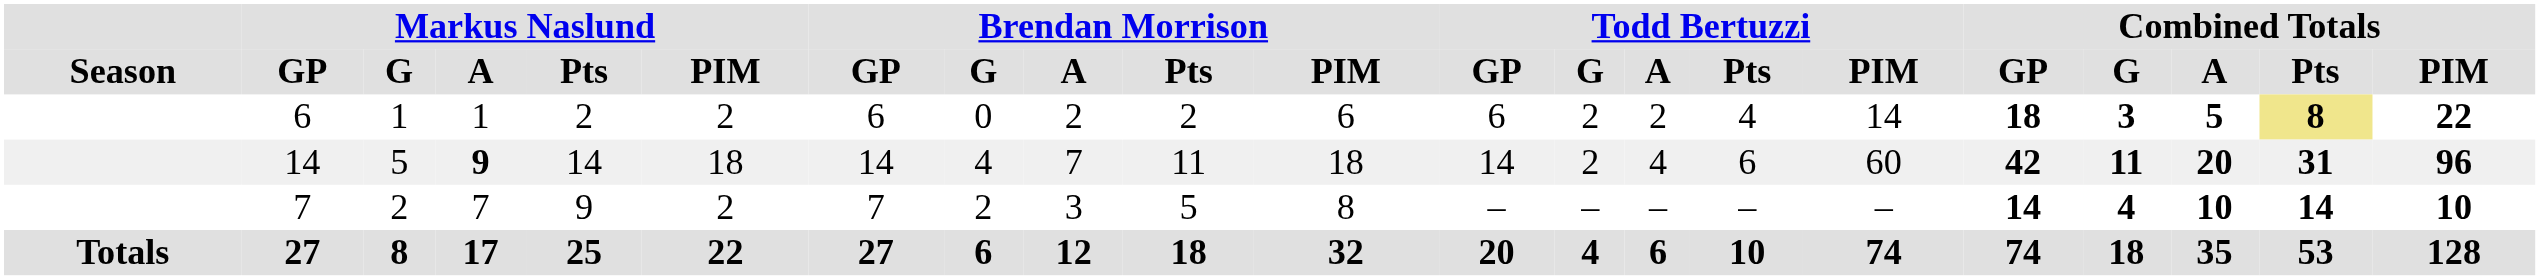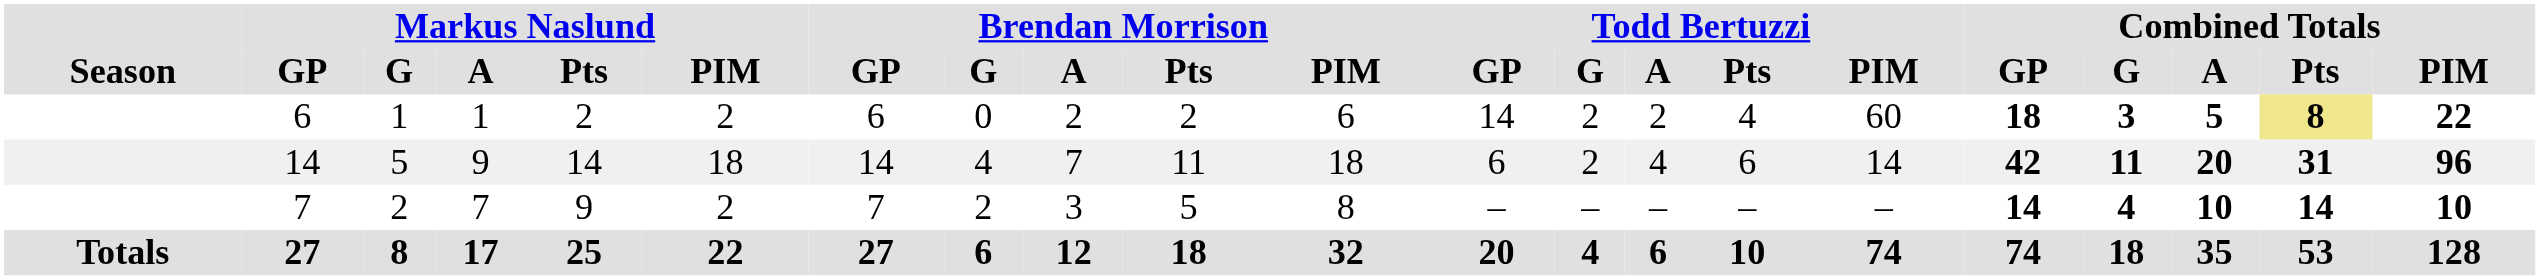row 3 | Todd Bertuzzi / GP: 6 -> 14
row 3 | Todd Bertuzzi / PIM: 14 -> 60
row 4 | Markus Naslund / A: bold -> normal
row 4 | Todd Bertuzzi / GP: 14 -> 6
row 4 | Todd Bertuzzi / PIM: 60 -> 14
